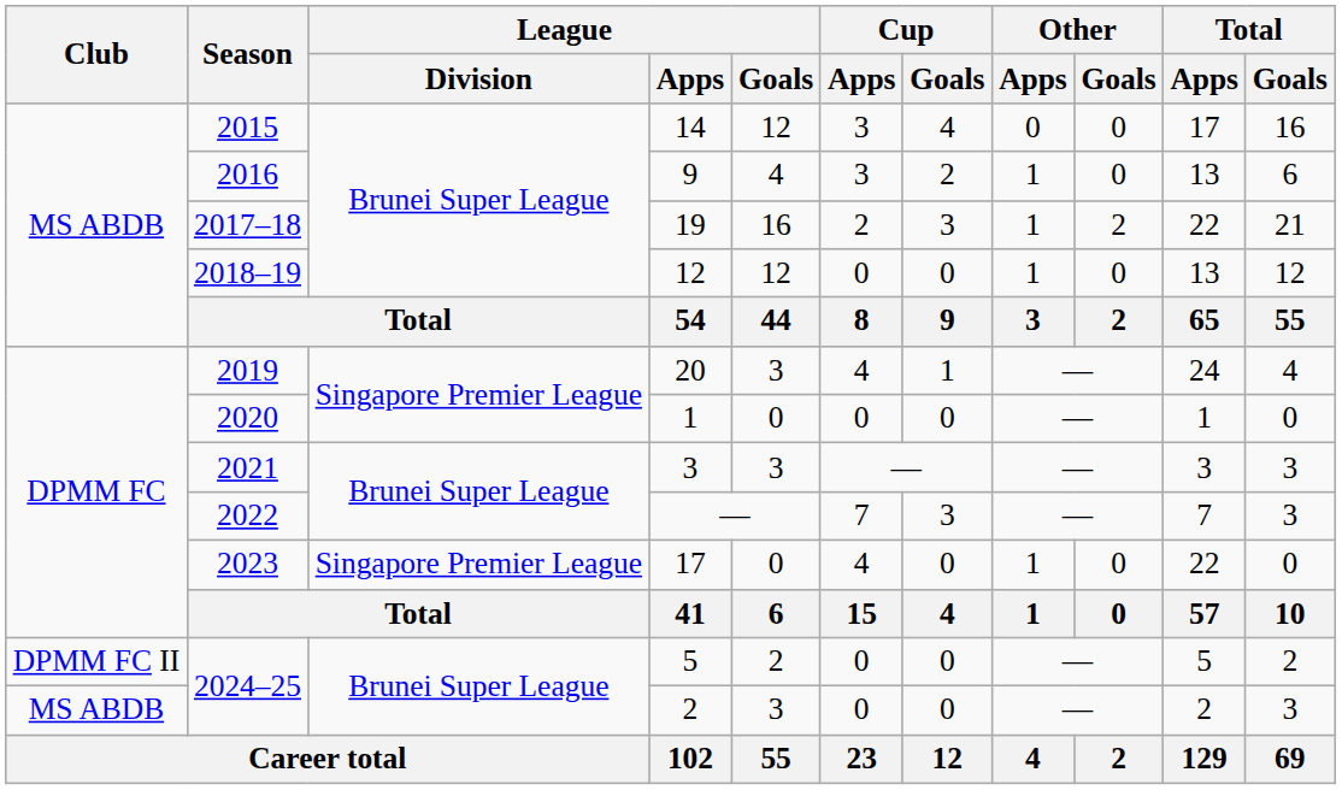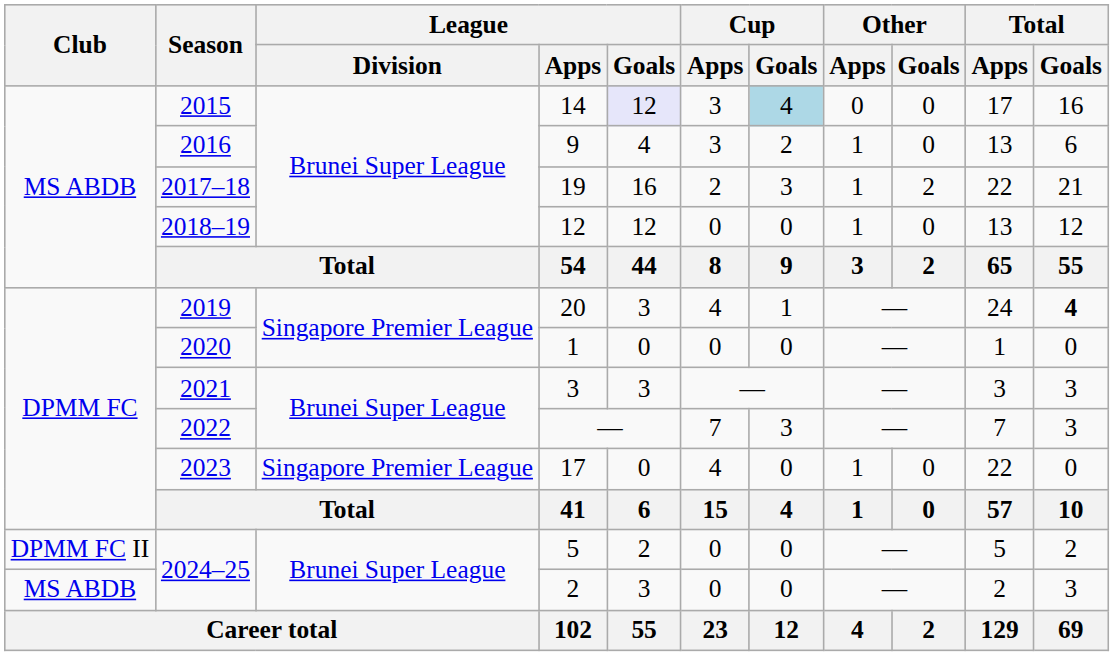14 | League / Goals: no background -> lavender background
14 | Cup / Goals: no background -> lightblue background
20 | Total / Goals: normal -> bold
